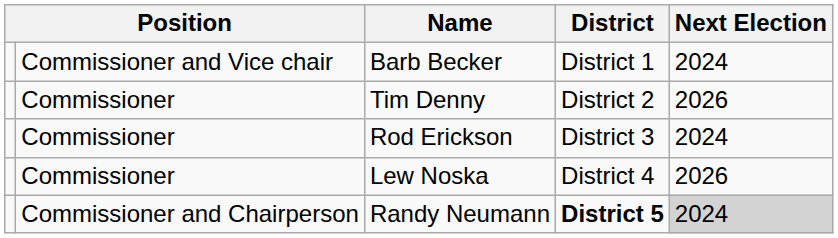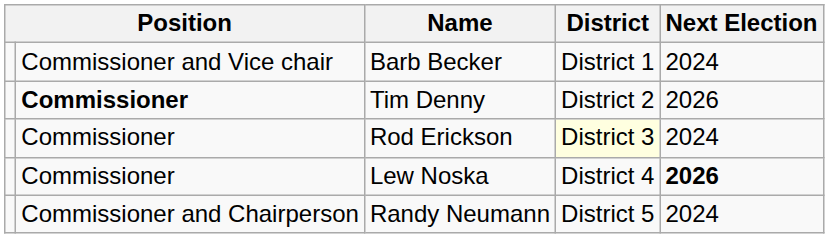Tim Denny | column 2: normal -> bold
Rod Erickson | District: no background -> lightyellow background
Lew Noska | Next Election: normal -> bold
Randy Neumann | District: bold -> normal
Randy Neumann | Next Election: lightgrey background -> no background
